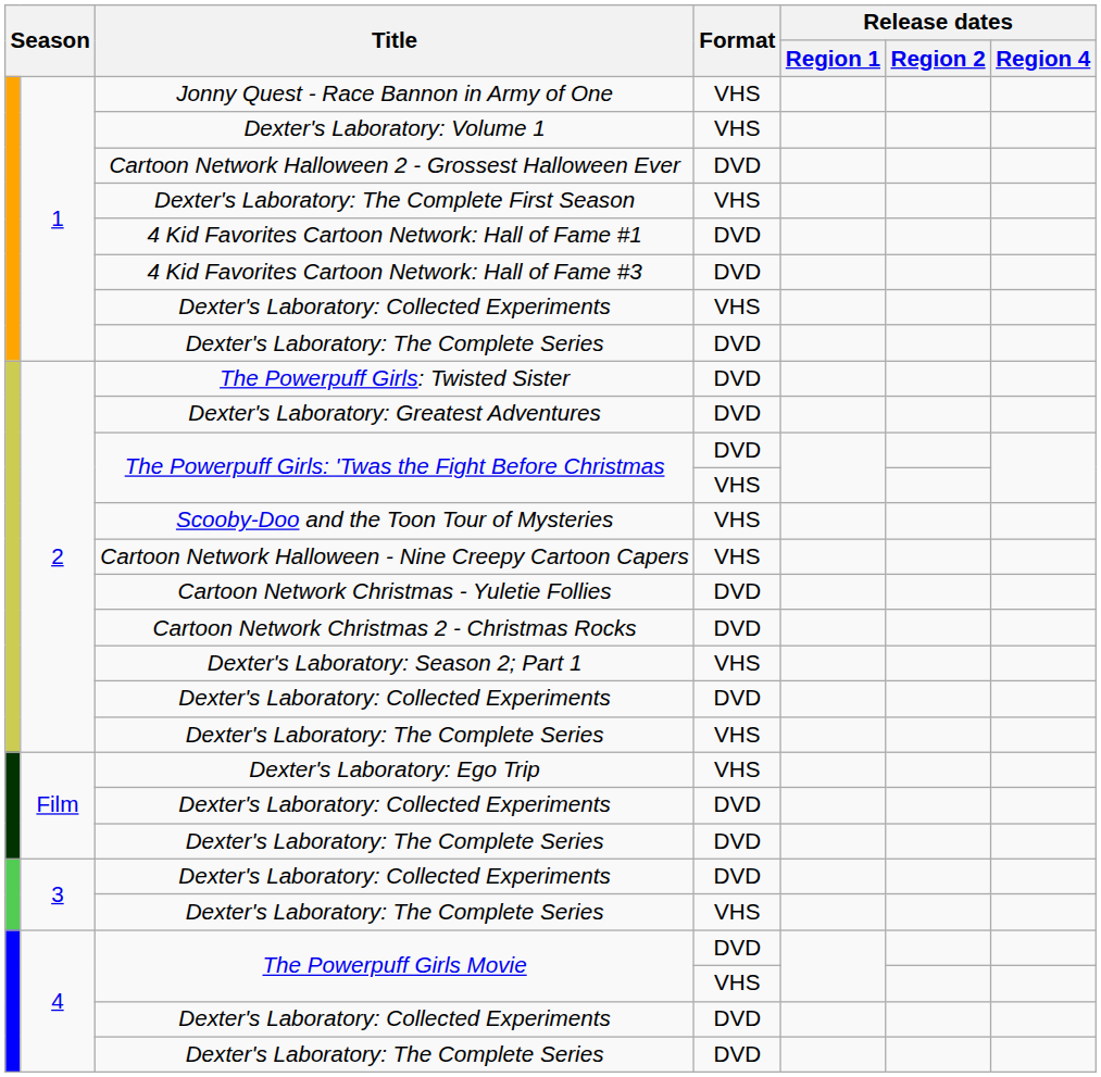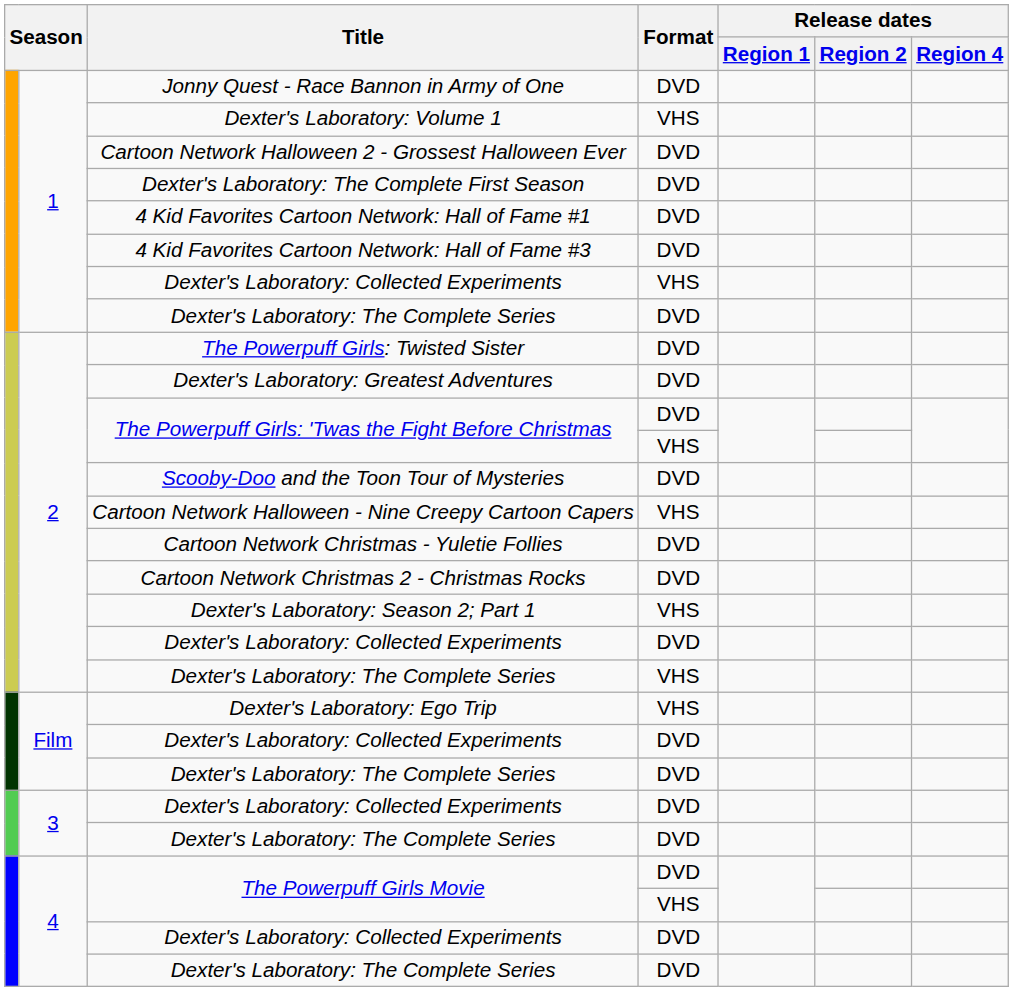Jonny Quest - Race Bannon in Army of One | Format: VHS -> DVD
Dexter's Laboratory: The Complete First Season | Format: VHS -> DVD
Scooby-Doo and the Toon Tour of Mysteries | Format: VHS -> DVD
3 / Dexter's Laboratory: The Complete Series | Format: VHS -> DVD
